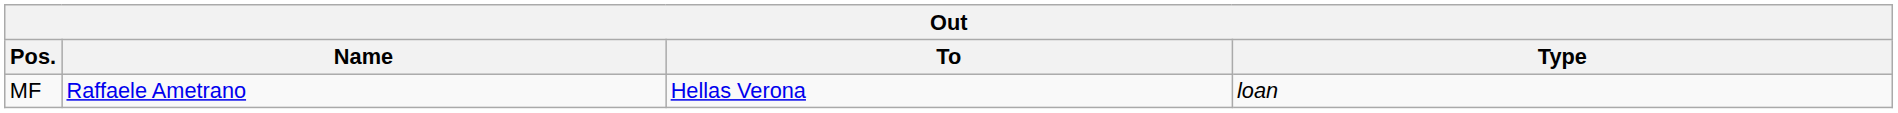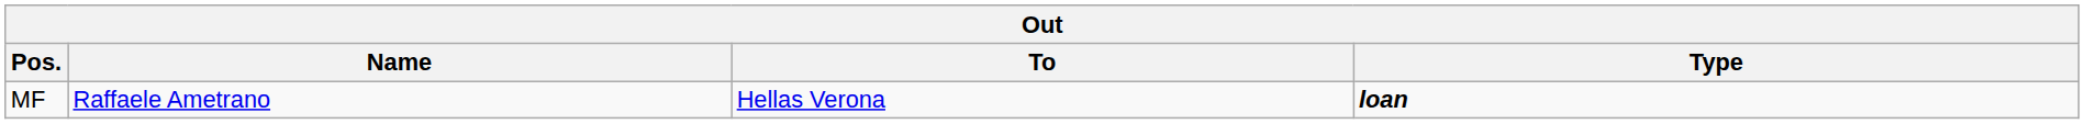MF | Type: normal -> bold
